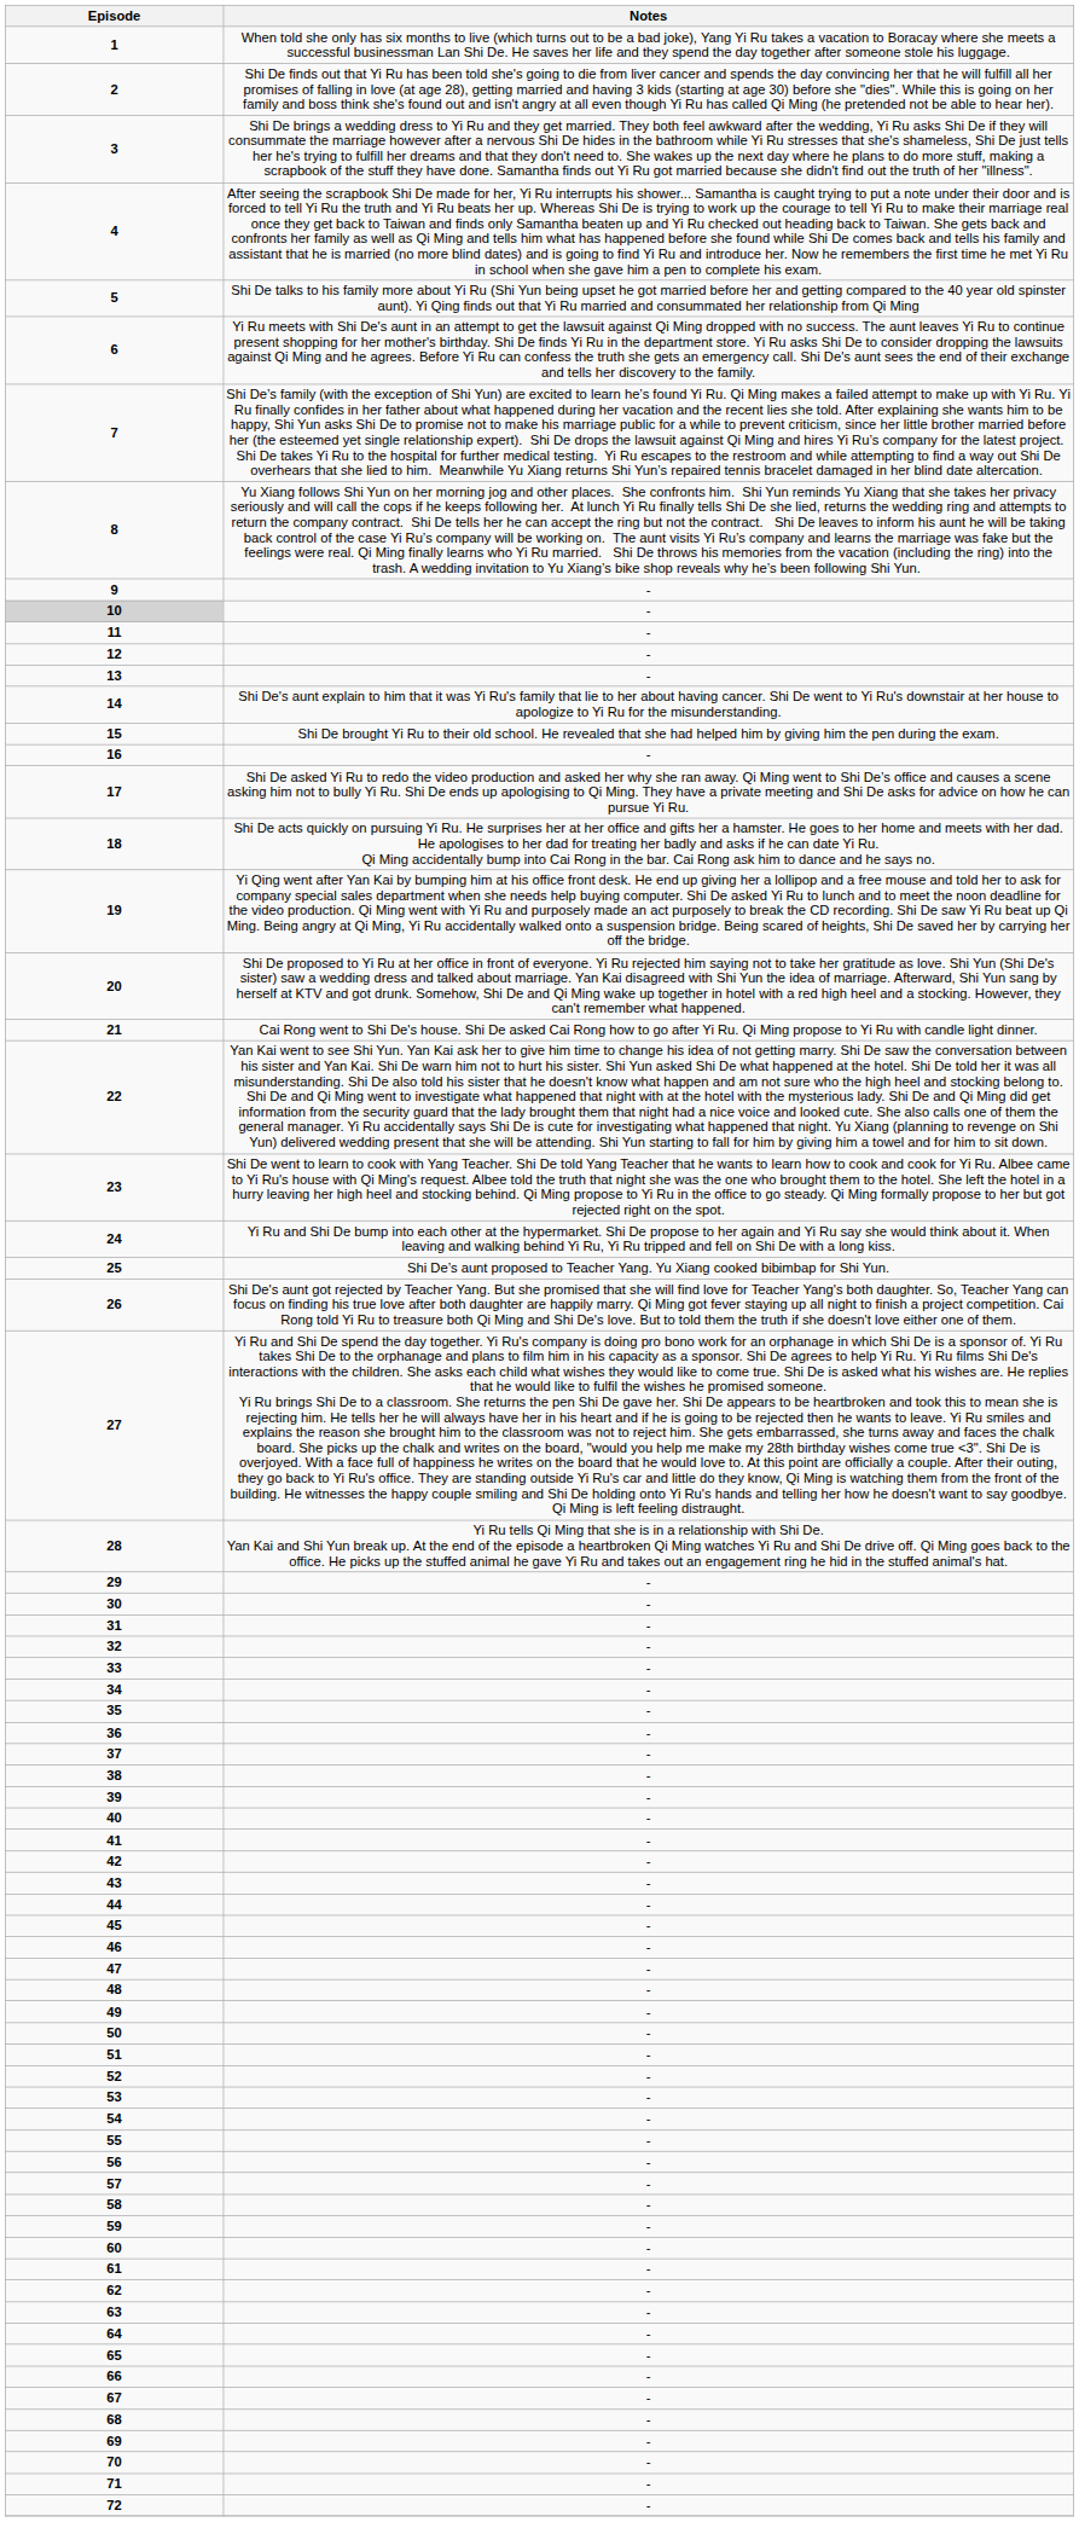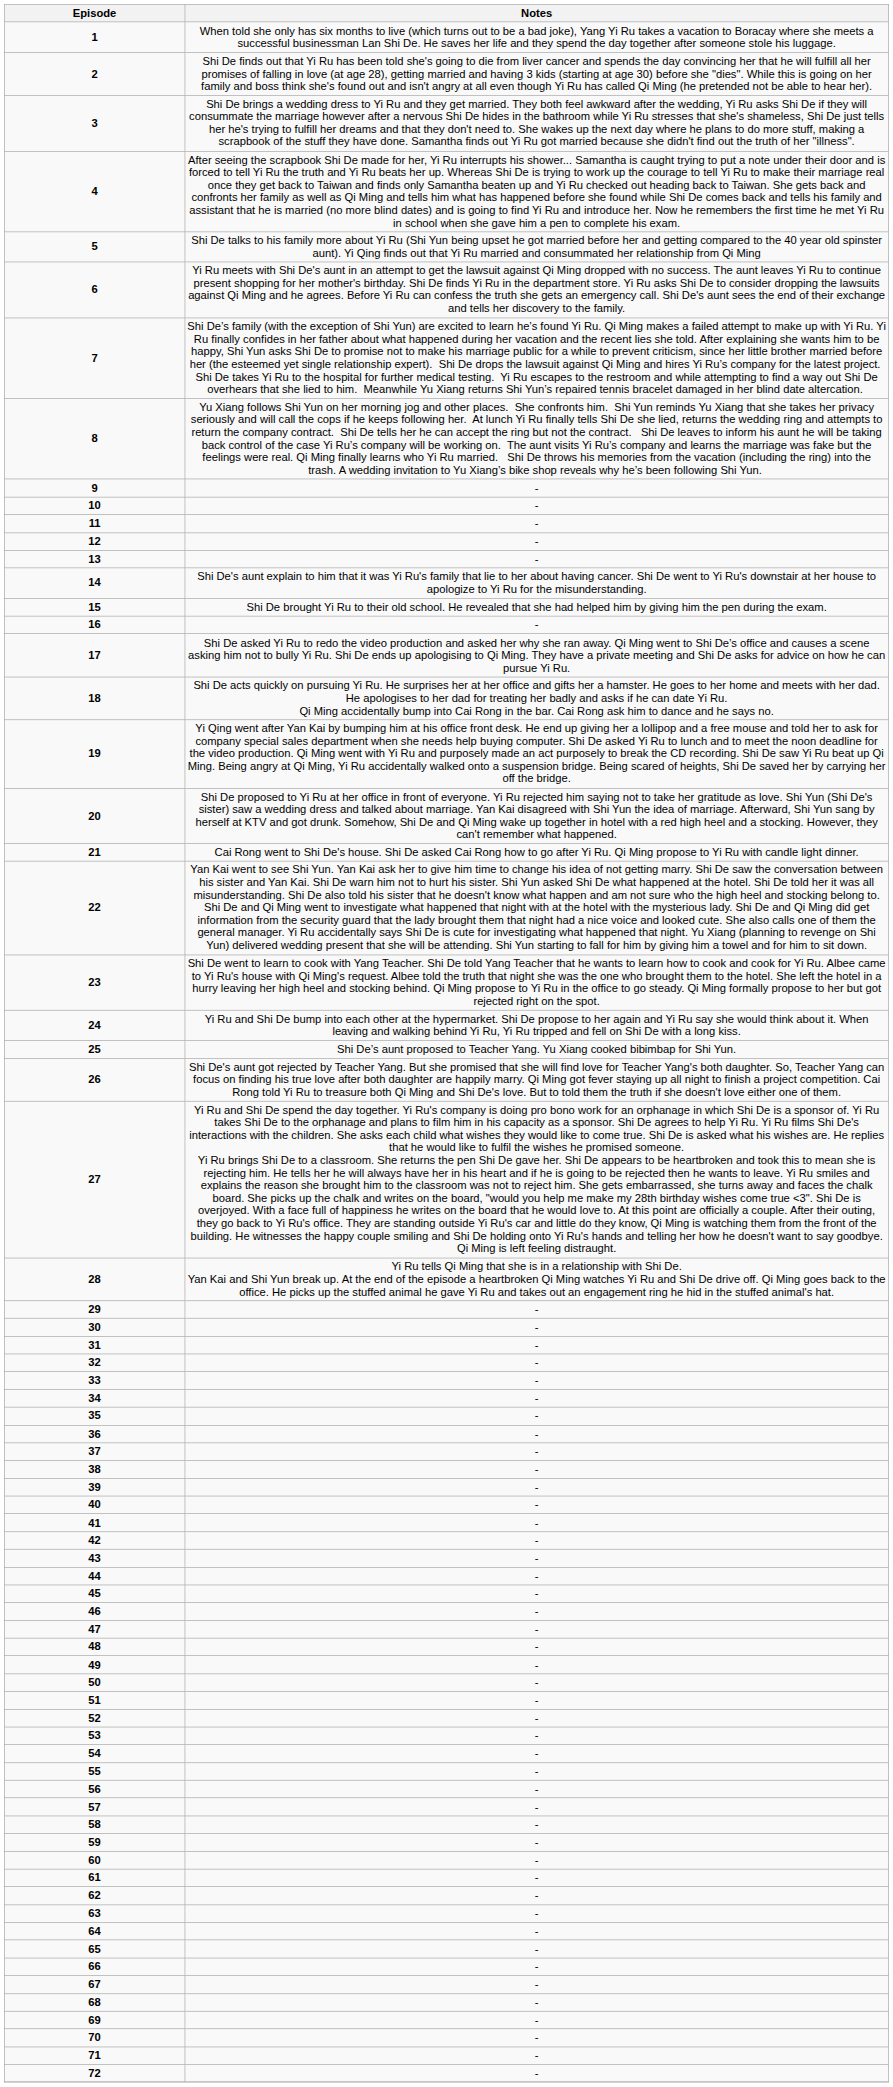10 | Episode: lightgrey background -> no background
